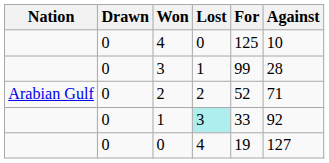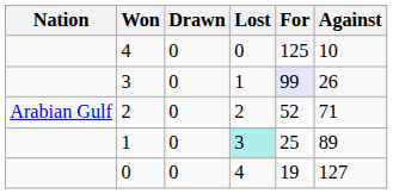columns swapped: Won <-> Drawn
row 3 | For: no background -> lavender background
row 3 | Against: 28 -> 26
row 5 | For: 33 -> 25
row 5 | Against: 92 -> 89
